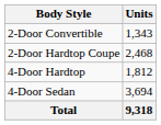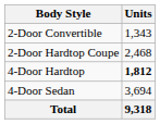4-Door Hardtop | Units: normal -> bold
